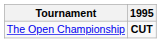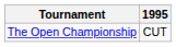The Open Championship | 1995: bold -> normal
